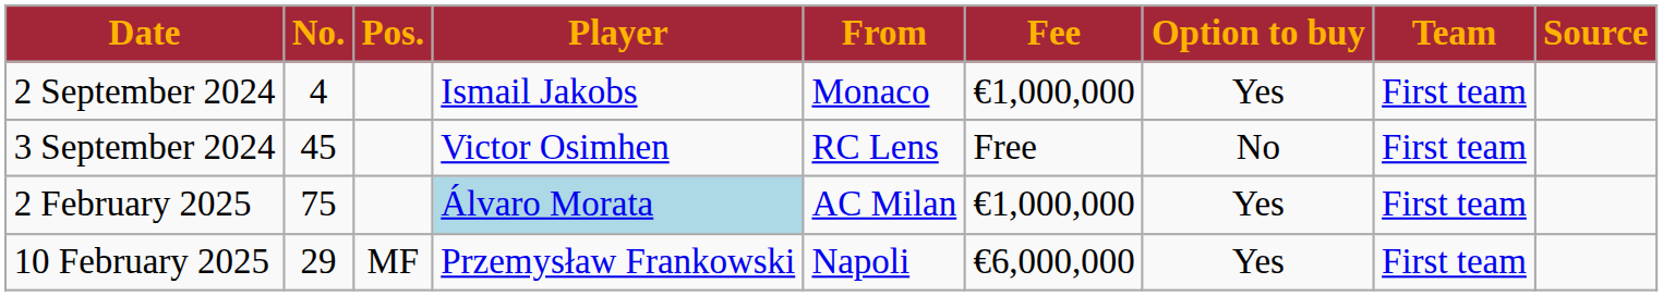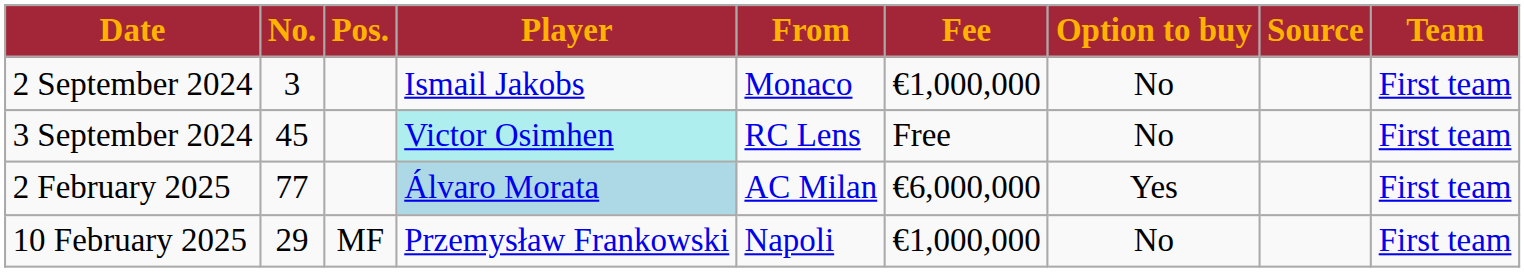columns swapped: Team <-> Source
2 September 2024 | No.: 4 -> 3
2 September 2024 | Option to buy: Yes -> No
3 September 2024 | Player: no background -> paleturquoise background
2 February 2025 | No.: 75 -> 77
2 February 2025 | Fee: €1,000,000 -> €6,000,000
10 February 2025 | Fee: €6,000,000 -> €1,000,000
10 February 2025 | Option to buy: Yes -> No
